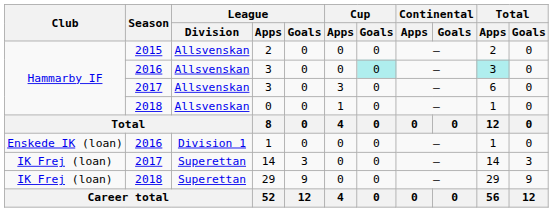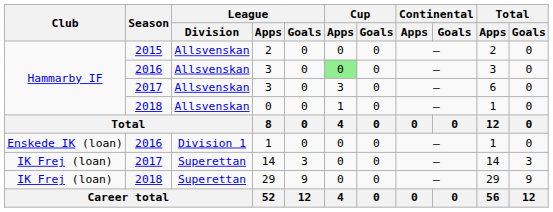2016 / 3 | Cup / Apps: no background -> lightgreen background
2016 / 3 | Cup / Goals: paleturquoise background -> no background
2016 / 3 | Total / Apps: paleturquoise background -> no background
